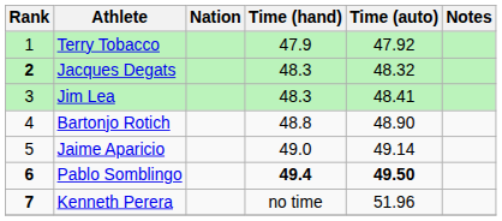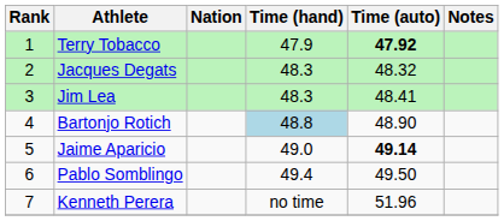Terry Tobacco | Time (auto): normal -> bold
Jacques Degats | Rank: bold -> normal
Bartonjo Rotich | Time (hand): no background -> lightblue background
Jaime Aparicio | Time (auto): normal -> bold
Pablo Somblingo | Rank: bold -> normal
Pablo Somblingo | Time (hand): bold -> normal
Pablo Somblingo | Time (auto): bold -> normal
Kenneth Perera | Rank: bold -> normal
